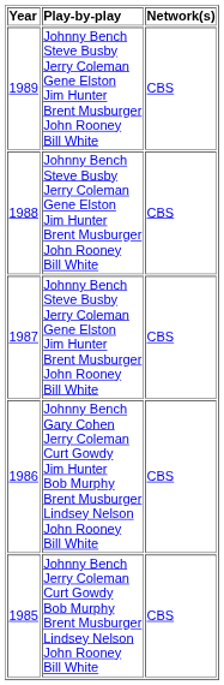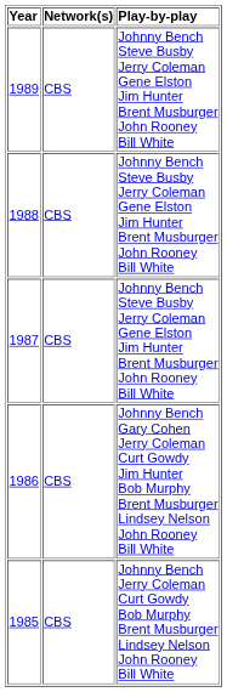columns swapped: Network(s) <-> Play-by-play
